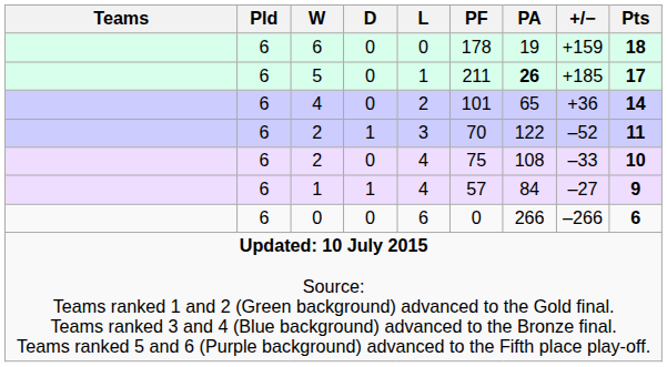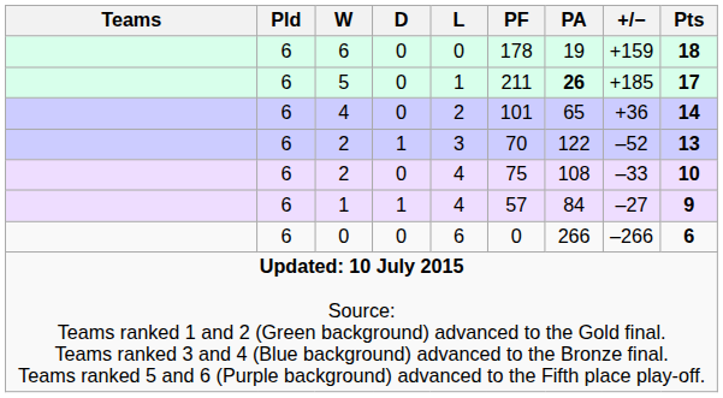2 / 1 | Pts: 11 -> 13
